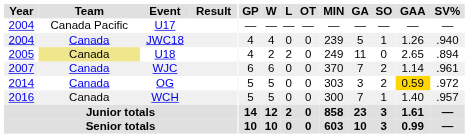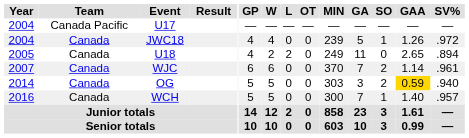JWC18 | SV%: .940 -> .972
U18 | Team: khaki background -> no background
OG | SV%: .972 -> .940
